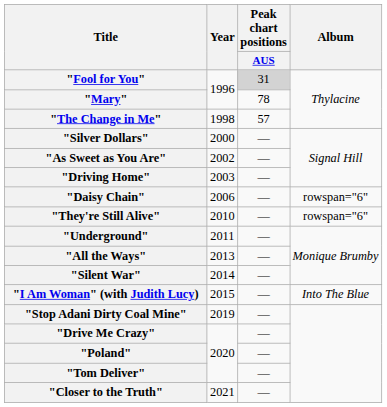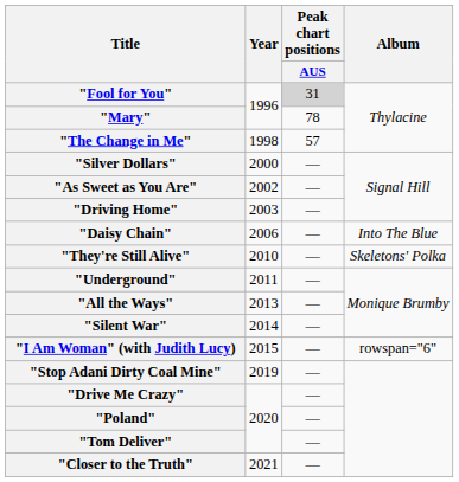"Daisy Chain" | Album: rowspan="6" -> Into The Blue
"They're Still Alive" | Album: rowspan="6" -> Skeletons' Polka
"I Am Woman" (with Judith Lucy) | Album: Into The Blue -> rowspan="6"
